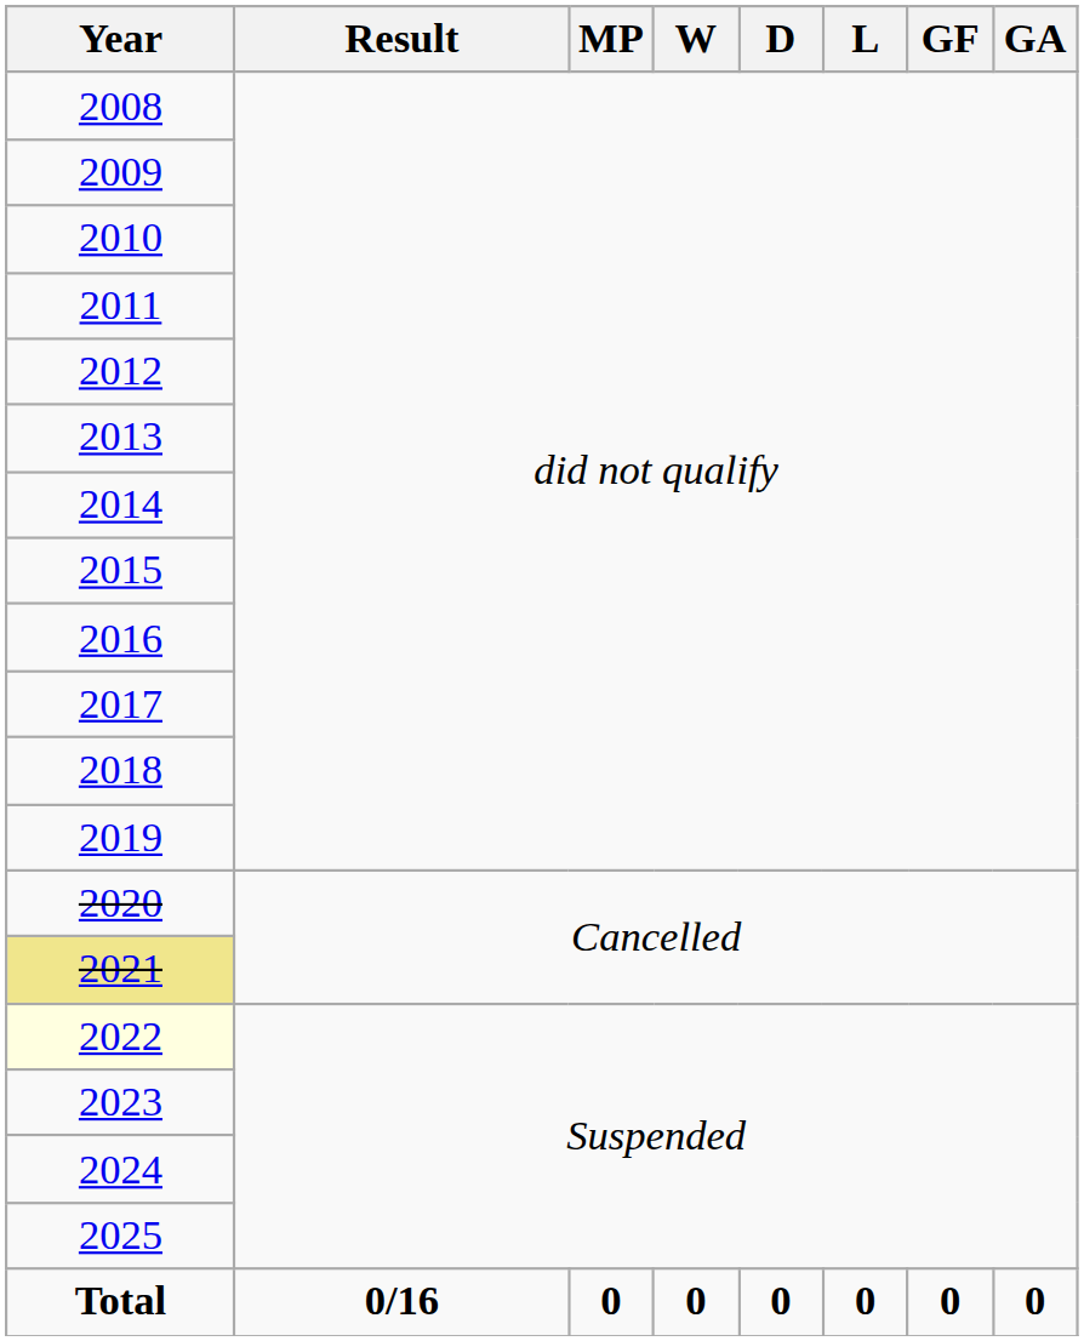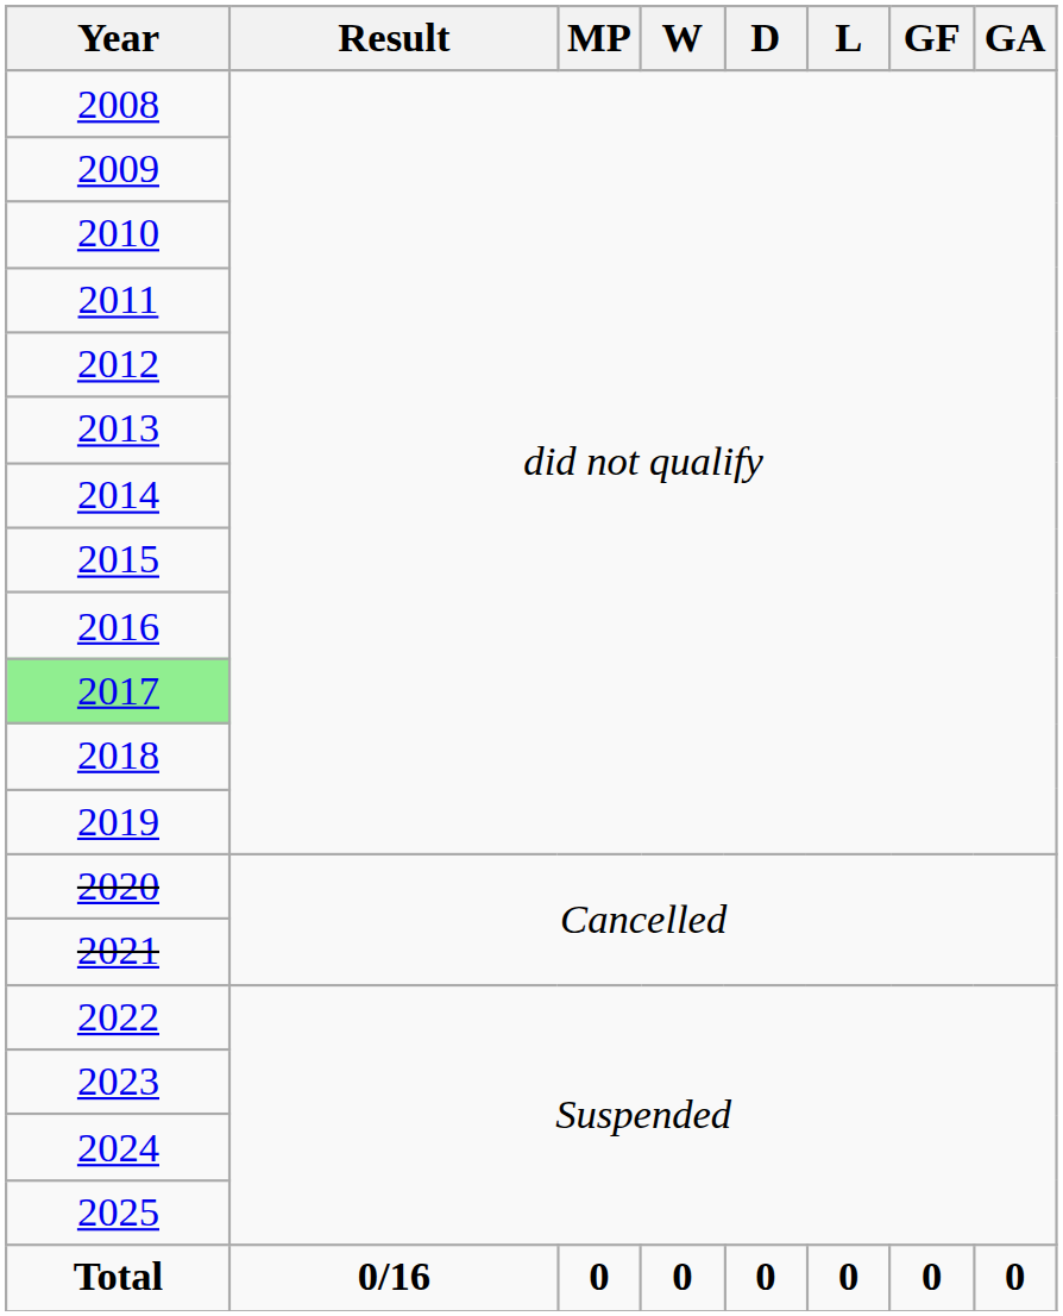2017 | Year: no background -> lightgreen background
2021 | Year: khaki background -> no background
2022 | Year: lightyellow background -> no background
